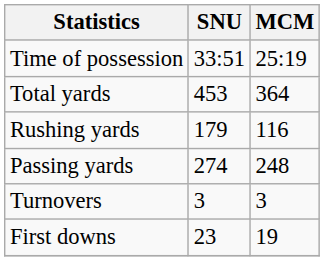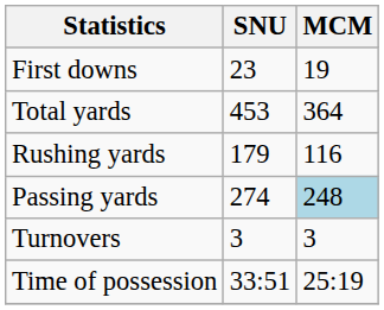rows swapped: First downs <-> Time of possession
Passing yards | MCM: no background -> lightblue background
